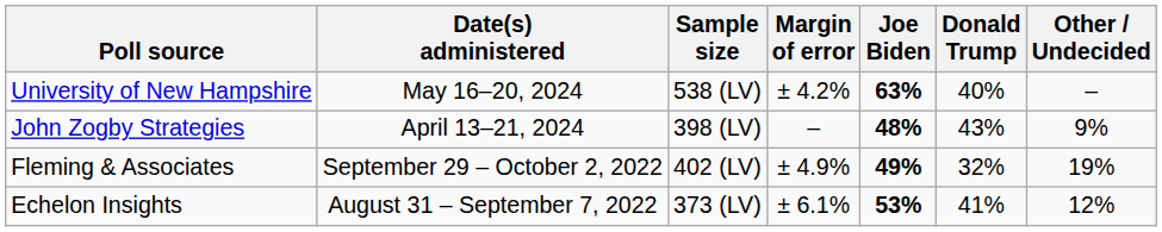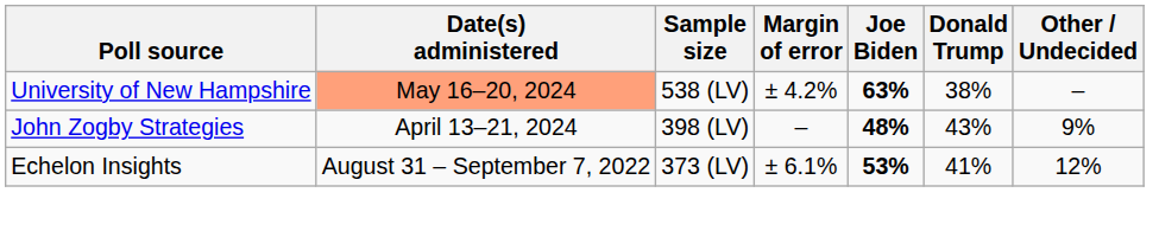University of New Hampshire | Date(s) administered: no background -> lightsalmon background
University of New Hampshire | Donald Trump: 40% -> 38%
- row: Fleming & Associates | September 29 – October 2, 2022 | 402 (LV) | ± 4.9% | 49% | 32% | 19%
